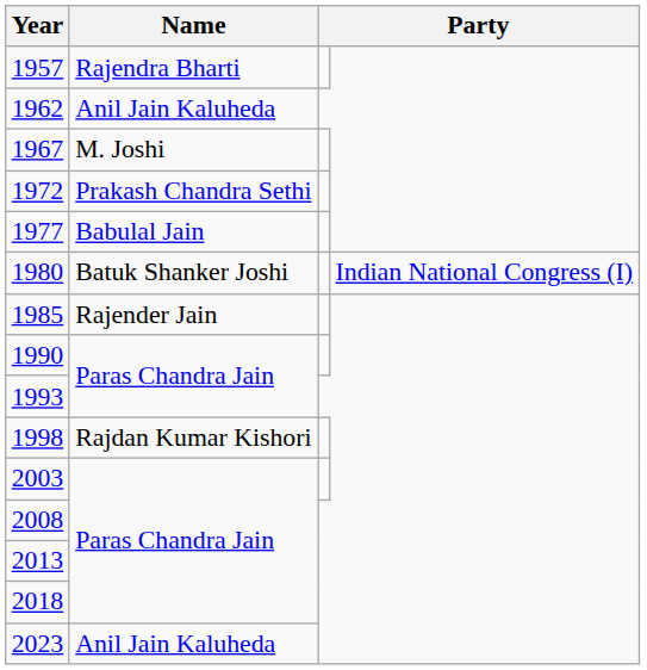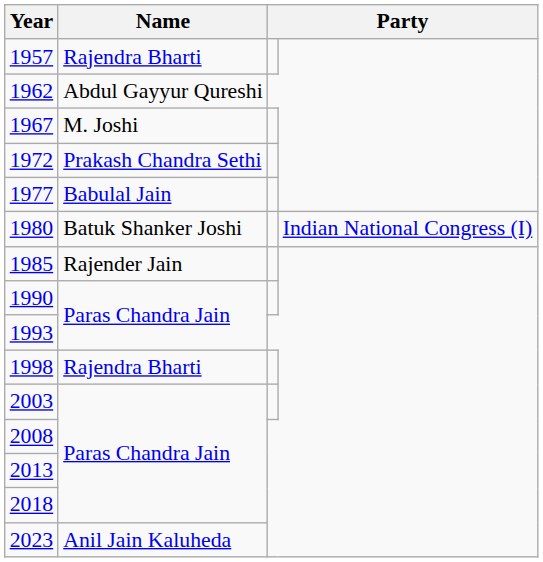1962 | Name: Anil Jain Kaluheda -> Abdul Gayyur Qureshi
1998 | Name: Rajdan Kumar Kishori -> Rajendra Bharti
